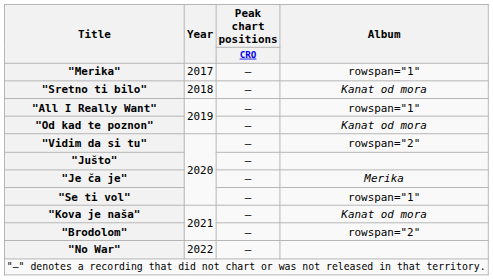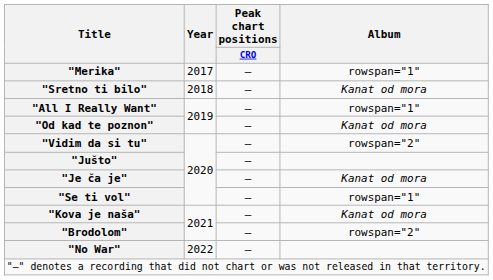"Je ča je" | Album: Merika -> Kanat od mora
